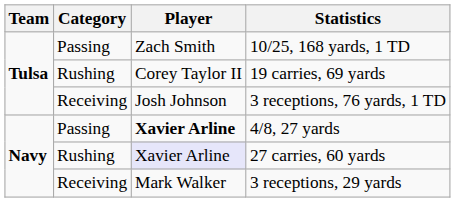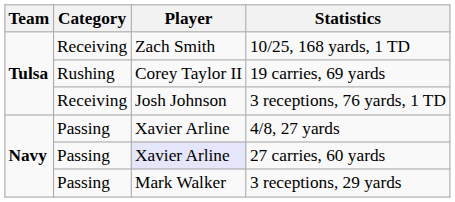10/25, 168 yards, 1 TD | Category: Passing -> Receiving
4/8, 27 yards | Player: bold -> normal
27 carries, 60 yards | Category: Rushing -> Passing
3 receptions, 29 yards | Category: Receiving -> Passing
